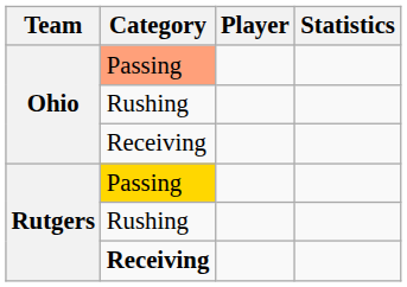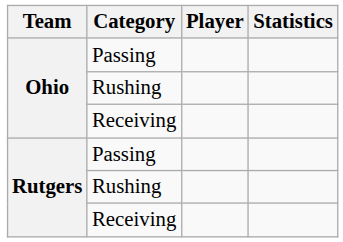Ohio / Passing | Category: lightsalmon background -> no background
Rutgers / Passing | Category: gold background -> no background
Rutgers / Receiving | Category: bold -> normal
